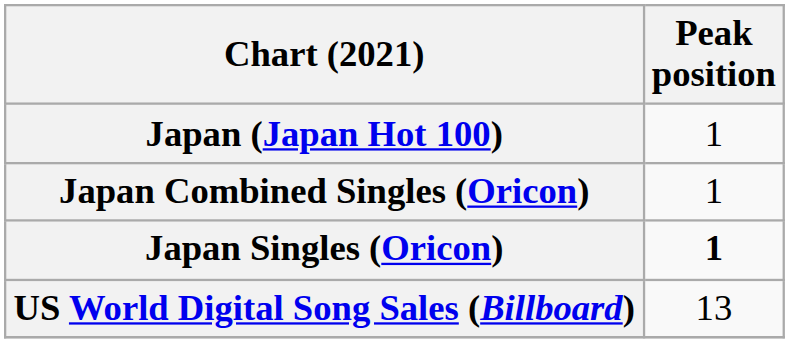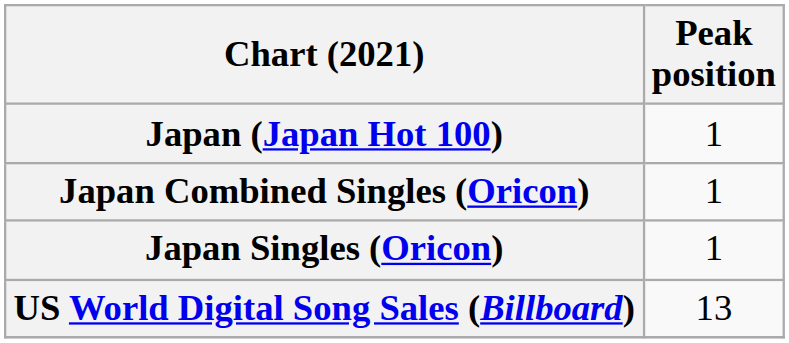Japan Singles (Oricon) | Peak position: bold -> normal
